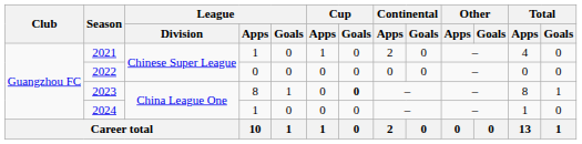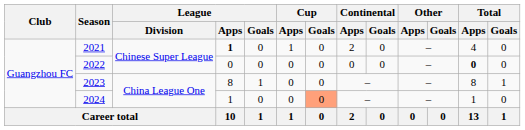2021 | League / Apps: normal -> bold
2022 | Total / Apps: normal -> bold
2023 | Cup / Goals: bold -> normal
2024 | Cup / Goals: no background -> lightsalmon background
